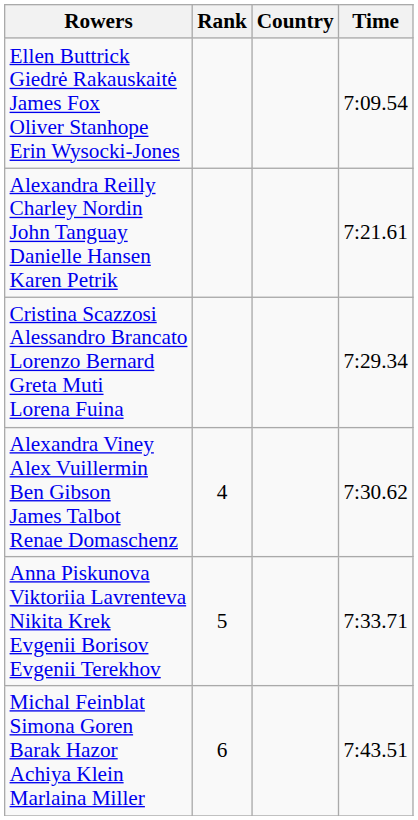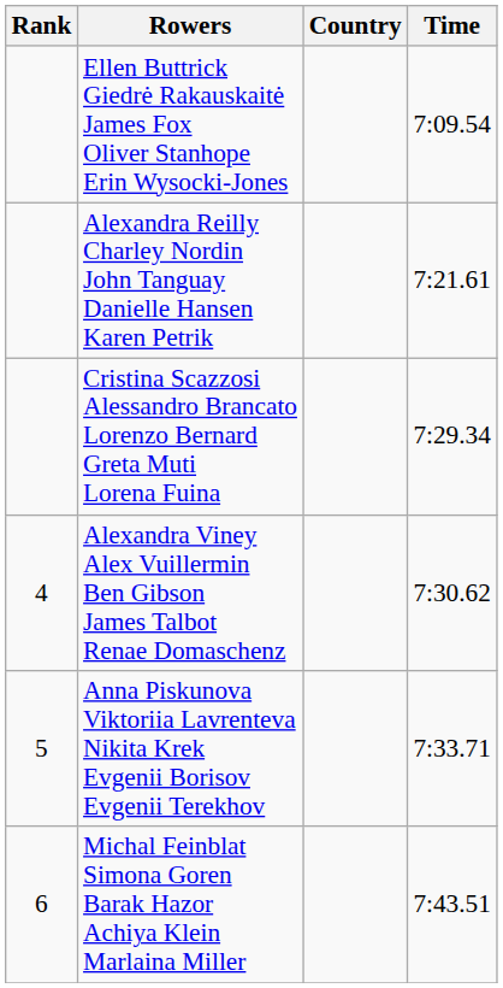columns swapped: Rank <-> Rowers
